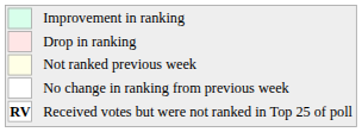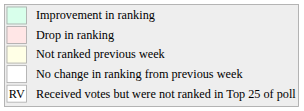Received votes but were not ranked in Top 25 of poll | column 1: bold -> normal
